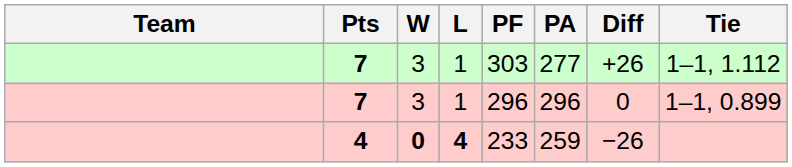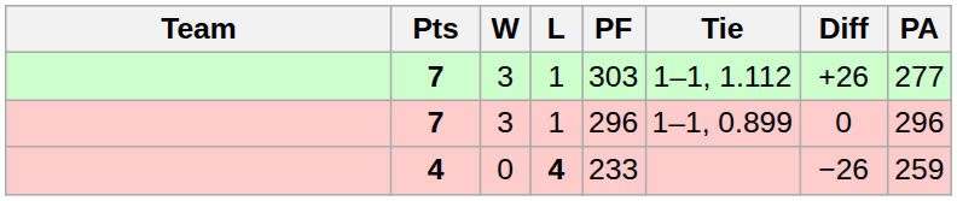columns swapped: PA <-> Tie
row 4 | W: bold -> normal
